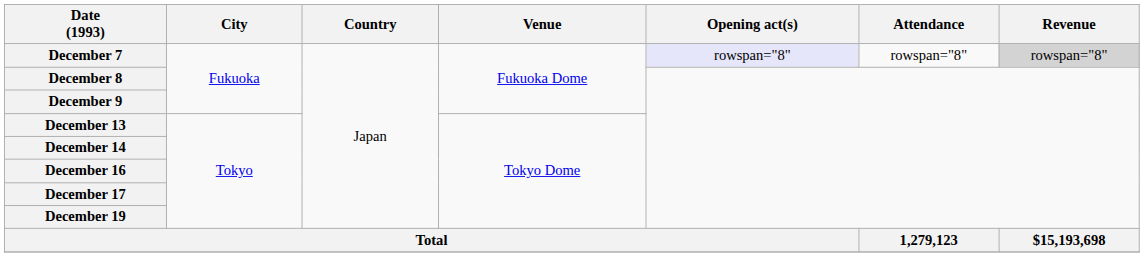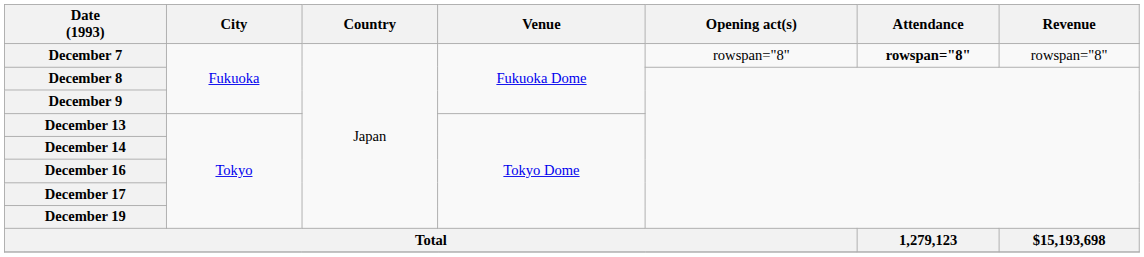December 7 | Opening act(s): lavender background -> no background
December 7 | Attendance: normal -> bold
December 7 | Revenue: lightgrey background -> no background
